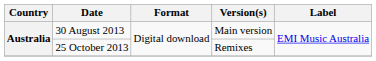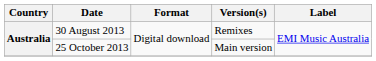30 August 2013 | Version(s): Main version -> Remixes
25 October 2013 | Version(s): Remixes -> Main version
